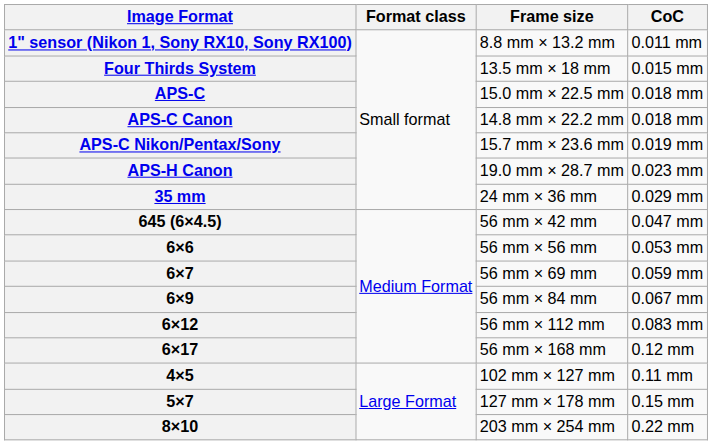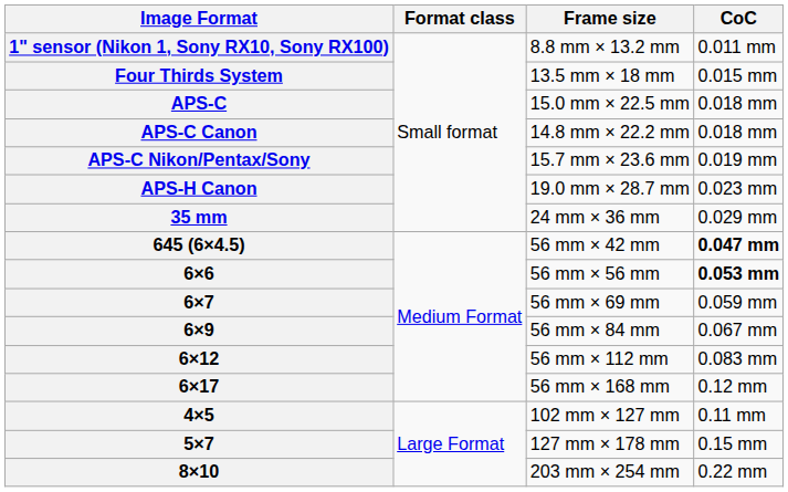645 (6×4.5) | CoC: normal -> bold
6×6 | CoC: normal -> bold
